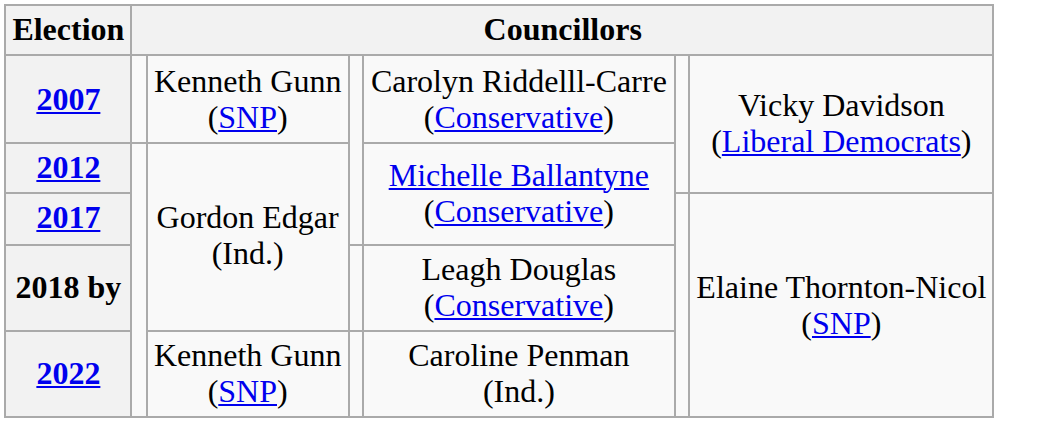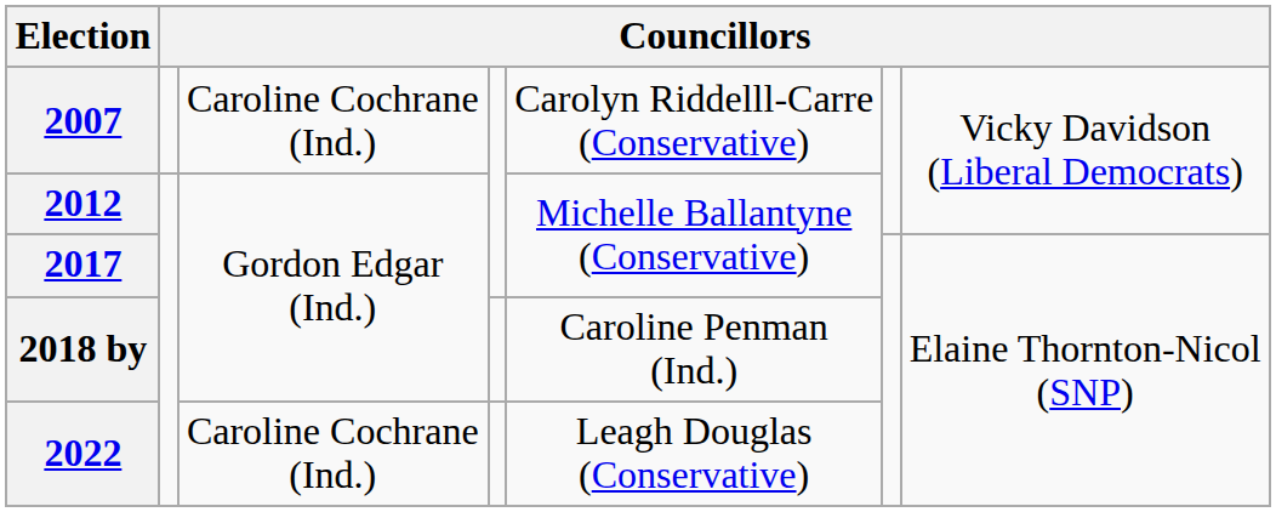2007 | column 3: Kenneth Gunn (SNP) -> Caroline Cochrane (Ind.)
2018 by | column 5: Leagh Douglas (Conservative) -> Caroline Penman (Ind.)
2022 | column 3: Kenneth Gunn (SNP) -> Caroline Cochrane (Ind.)
2022 | column 5: Caroline Penman (Ind.) -> Leagh Douglas (Conservative)
